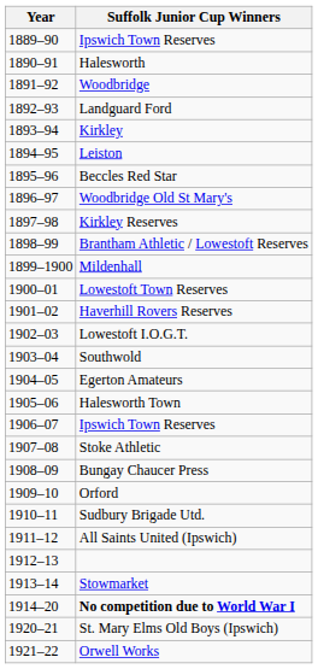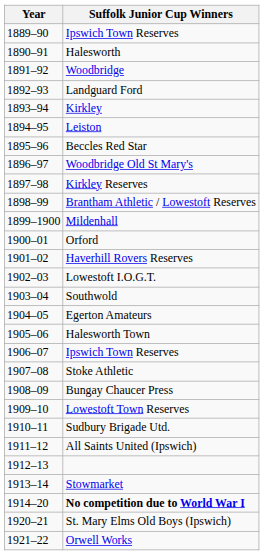row 13 | Suffolk Junior Cup Winners: Lowestoft Town Reserves -> Orford
row 22 | Suffolk Junior Cup Winners: Orford -> Lowestoft Town Reserves
